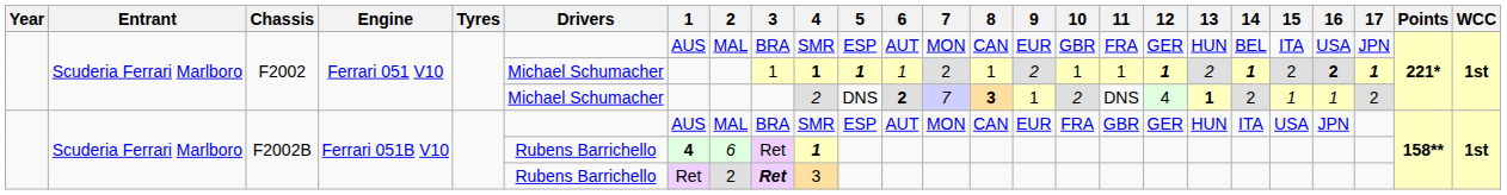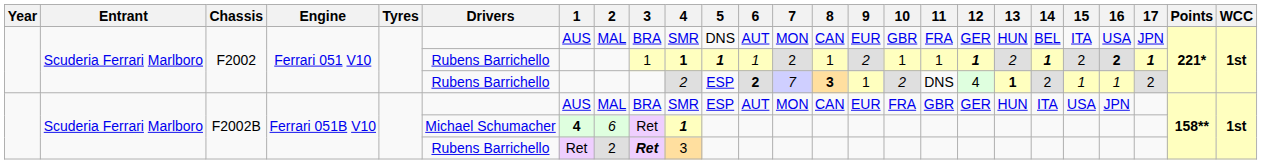row 2 | 5: ESP -> DNS
row 3 | Drivers: Michael Schumacher -> Rubens Barrichello
row 4 | Drivers: Michael Schumacher -> Rubens Barrichello
row 4 | 5: DNS -> ESP
row 6 | Drivers: Rubens Barrichello -> Michael Schumacher
